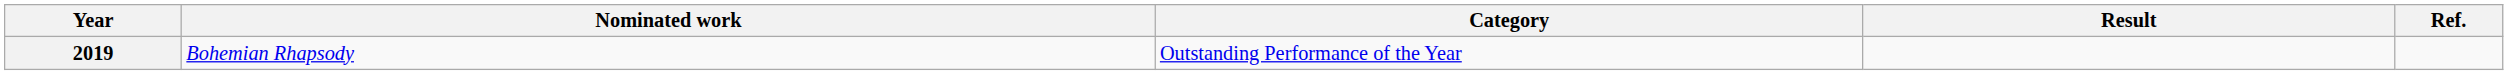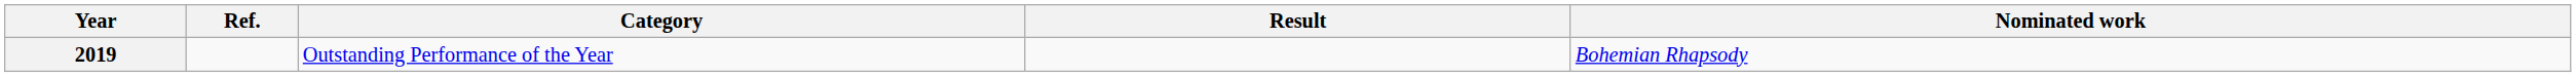columns swapped: Nominated work <-> Ref.
